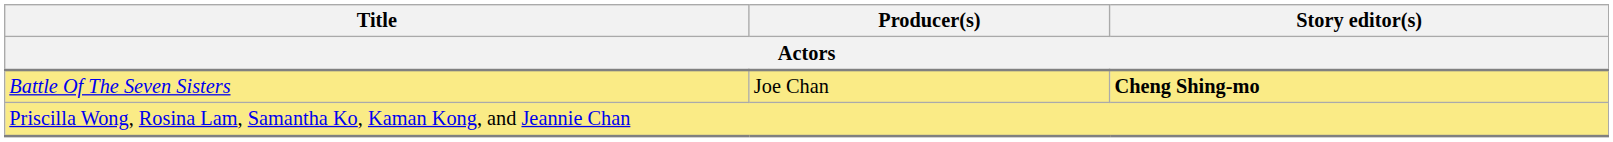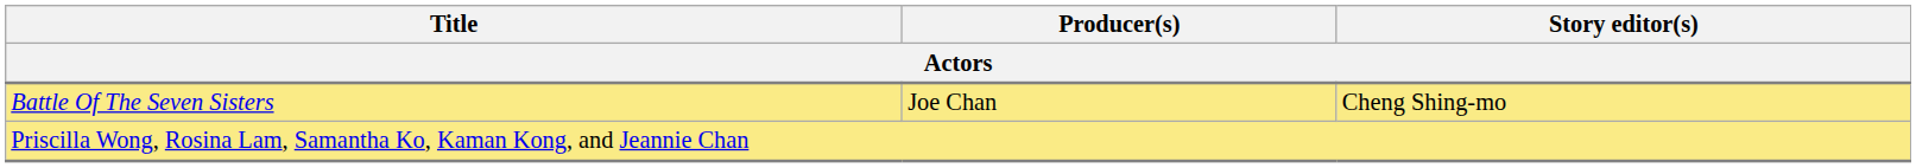Battle Of The Seven Sisters | Story editor(s): bold -> normal
